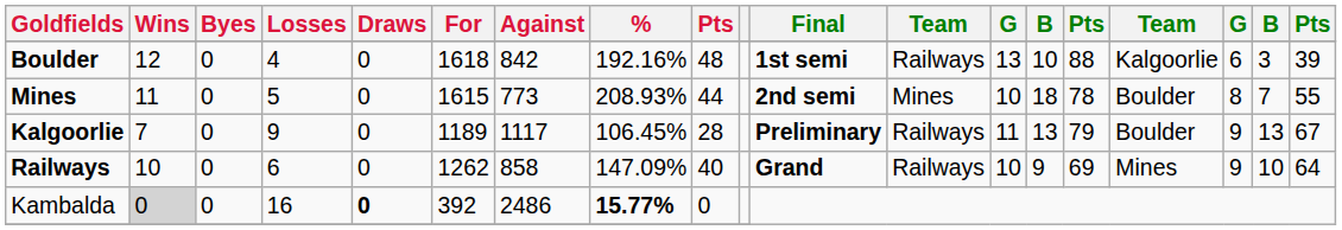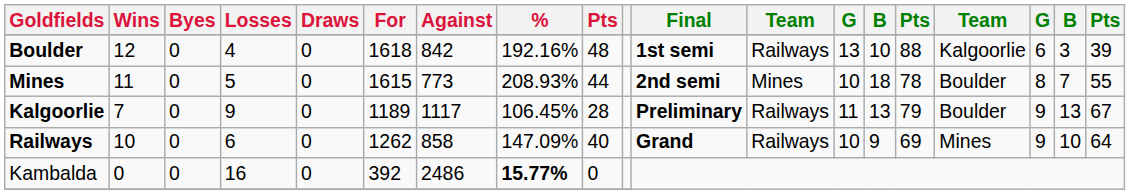Kambalda | Wins: lightgrey background -> no background
Kambalda | Draws: bold -> normal
